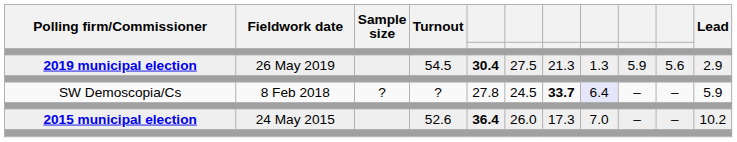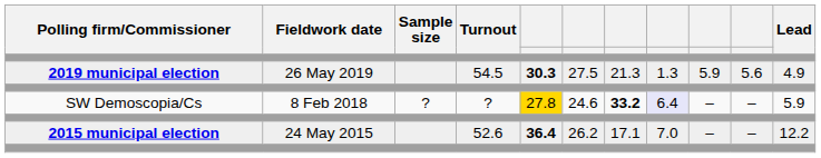2019 municipal election | column 5: 30.4 -> 30.3
2019 municipal election | Lead: 2.9 -> 4.9
SW Demoscopia/Cs | column 5: no background -> gold background
SW Demoscopia/Cs | column 6: 24.5 -> 24.6
SW Demoscopia/Cs | column 7: 33.7 -> 33.2
2015 municipal election | column 6: 26.0 -> 26.2
2015 municipal election | column 7: 17.3 -> 17.1
2015 municipal election | Lead: 10.2 -> 12.2
